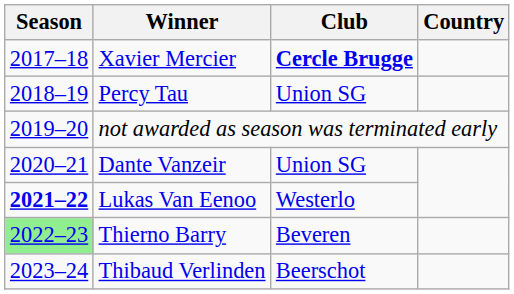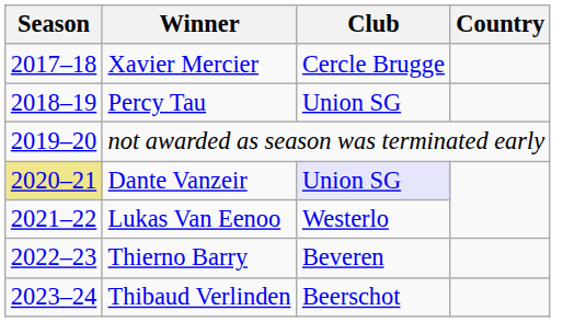Xavier Mercier | Club: bold -> normal
Dante Vanzeir | Season: no background -> khaki background
Dante Vanzeir | Club: no background -> lavender background
Lukas Van Eenoo | Season: bold -> normal
Thierno Barry | Season: lightgreen background -> no background
